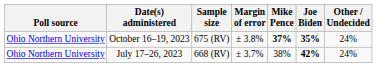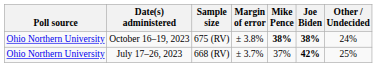October 16–19, 2023 | Mike Pence: 37% -> 38%
October 16–19, 2023 | Joe Biden: 35% -> 38%
July 17–26, 2023 | Mike Pence: 38% -> 37%
July 17–26, 2023 | Other / Undecided: 24% -> 25%
